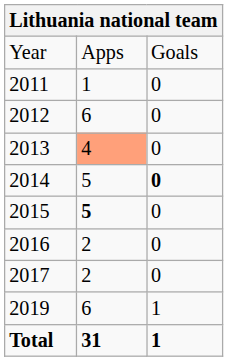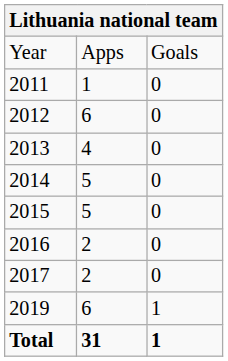2013 | column 2: lightsalmon background -> no background
2014 | column 3: bold -> normal
2015 | column 2: bold -> normal
